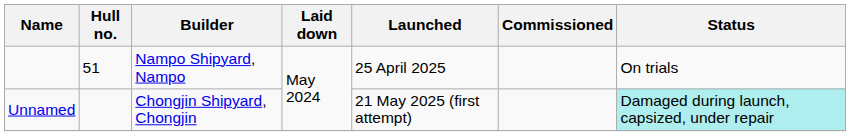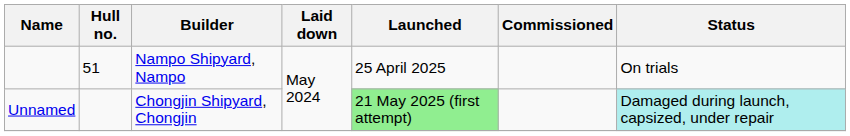Unnamed | Launched: no background -> lightgreen background
